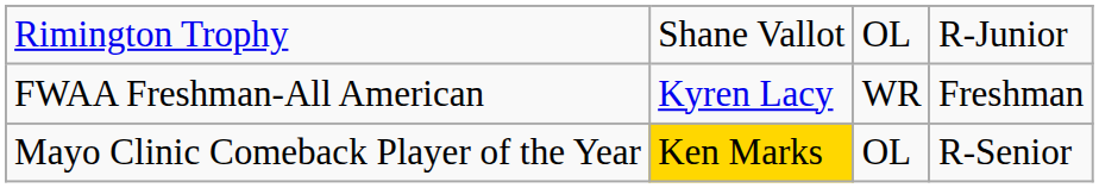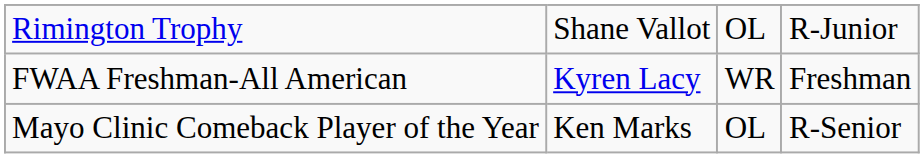Mayo Clinic Comeback Player of the Year | column 2: gold background -> no background
